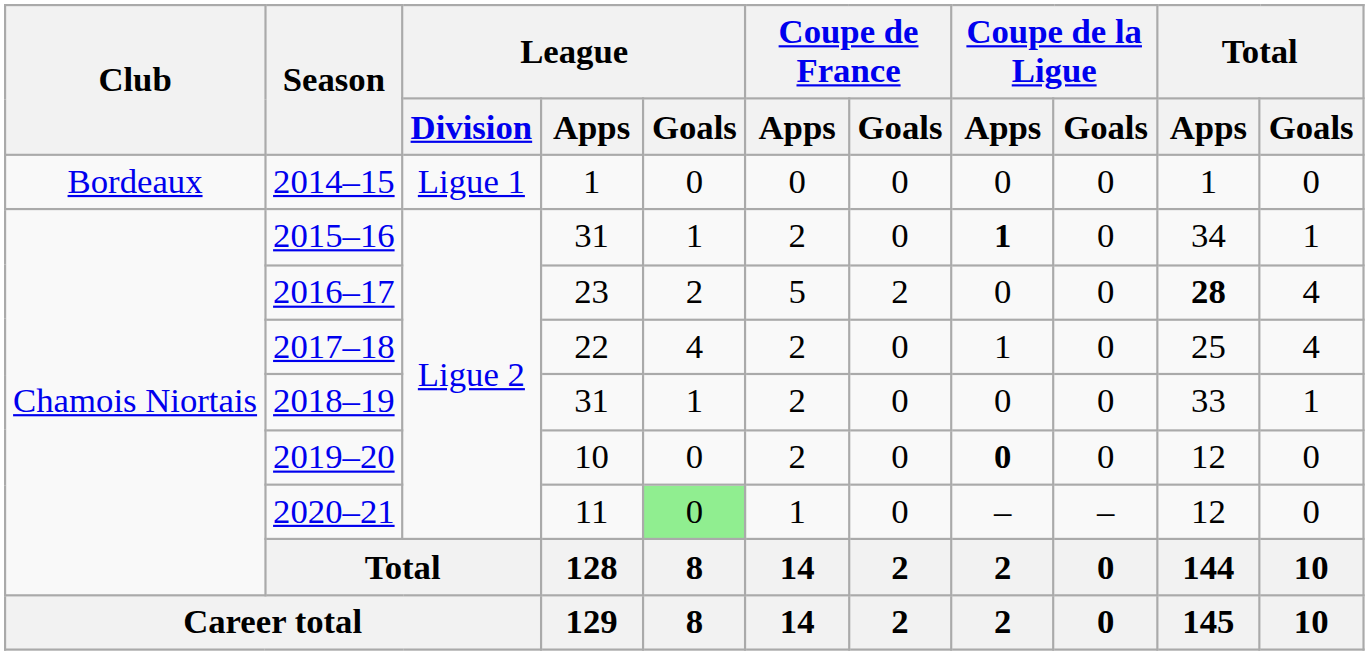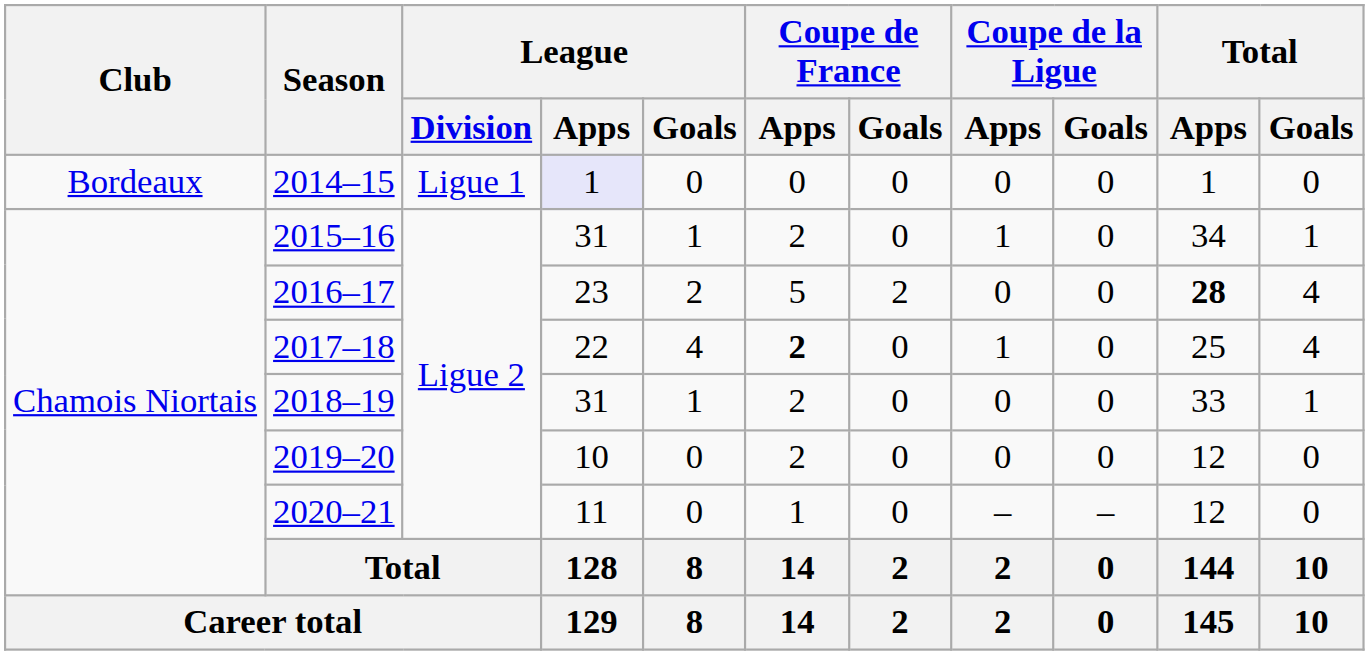2014–15 | League / Apps: no background -> lavender background
2015–16 | Coupe de la Ligue / Apps: bold -> normal
2017–18 | Coupe de France / Apps: normal -> bold
2019–20 | Coupe de la Ligue / Apps: bold -> normal
2020–21 | League / Goals: lightgreen background -> no background
